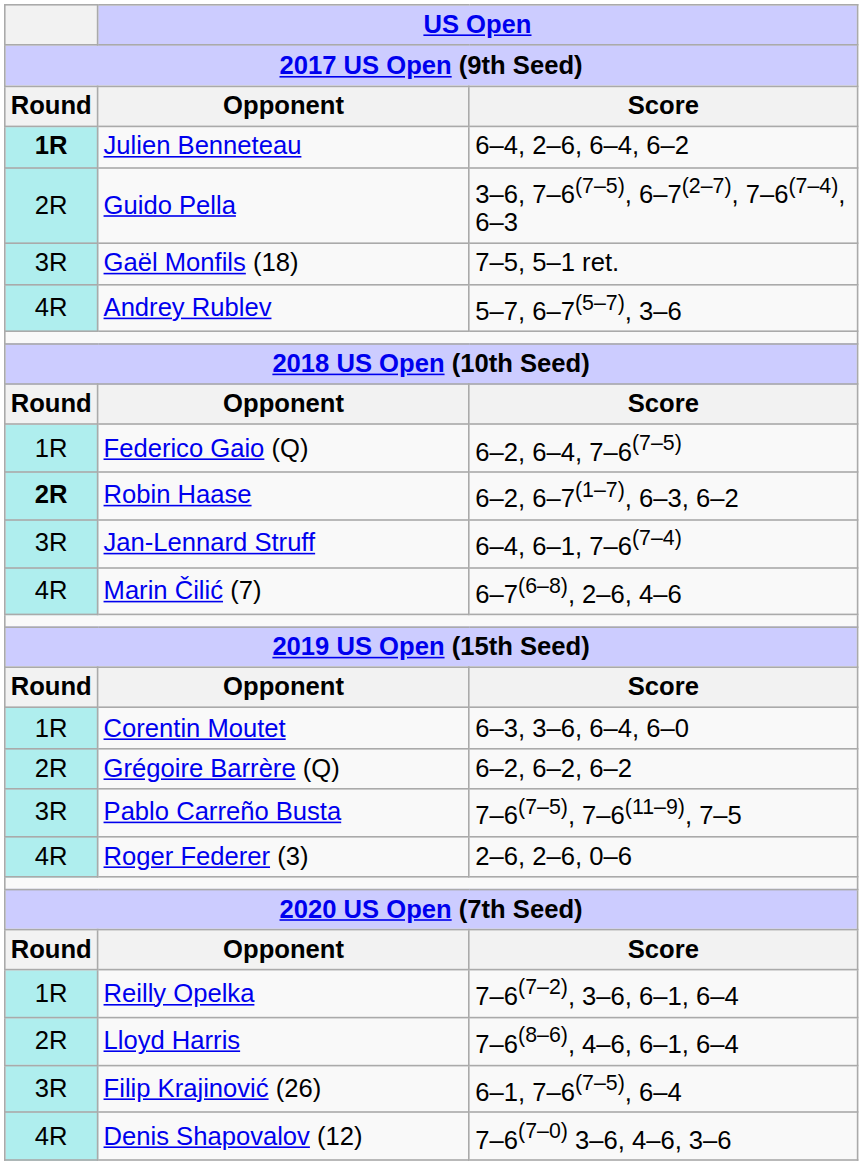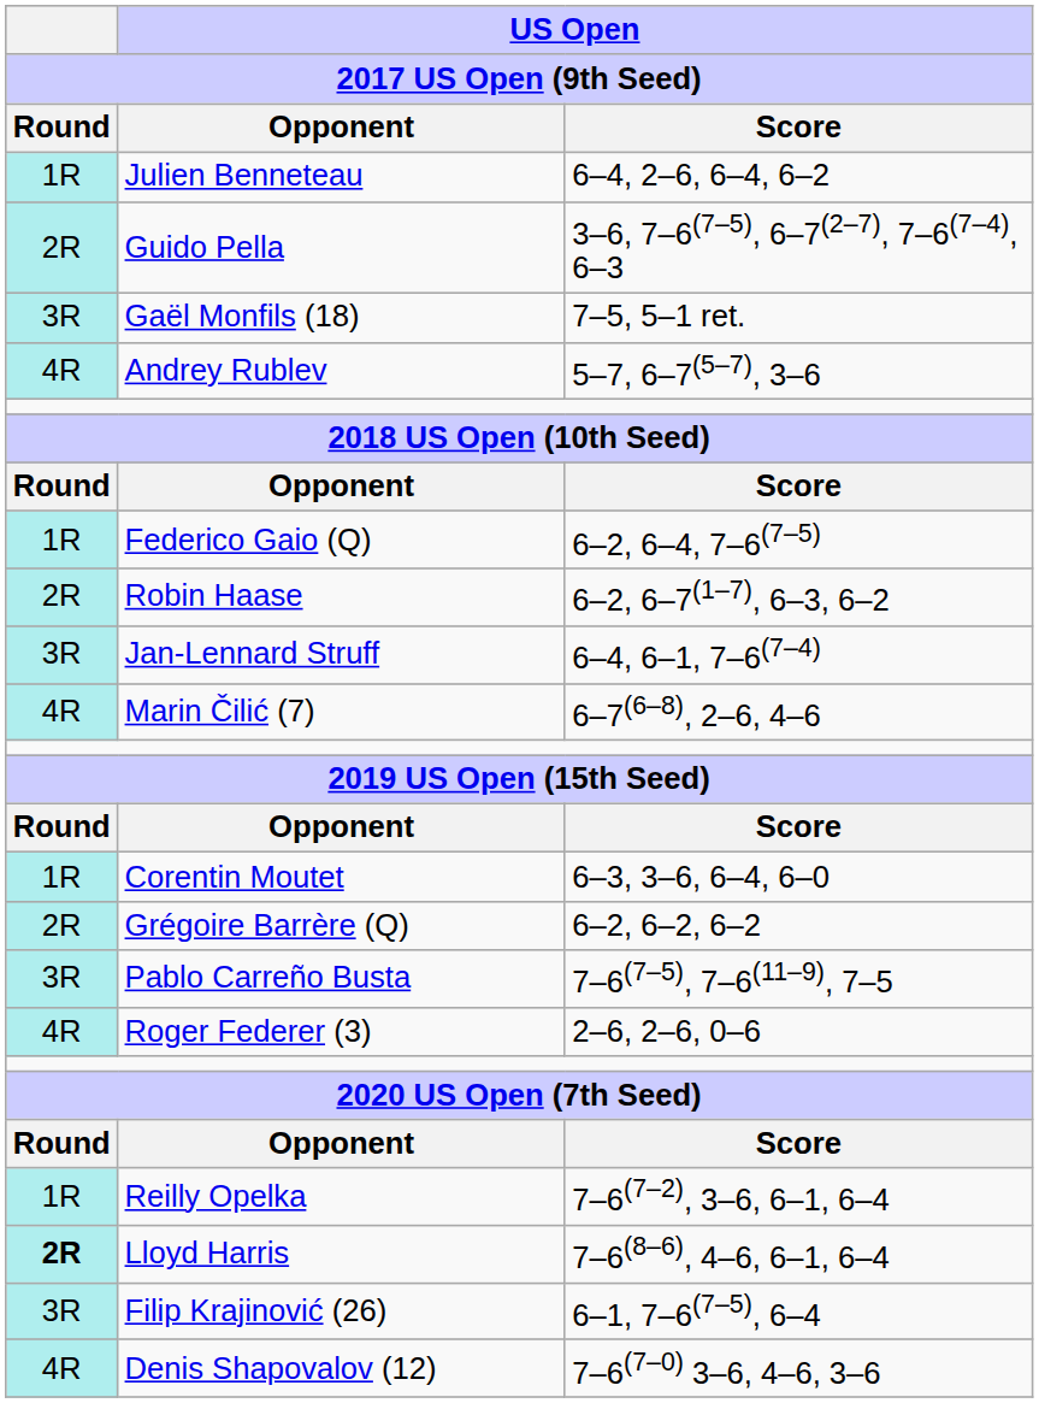Julien Benneteau | Round: bold -> normal
Robin Haase | Round: bold -> normal
Lloyd Harris | Round: normal -> bold
